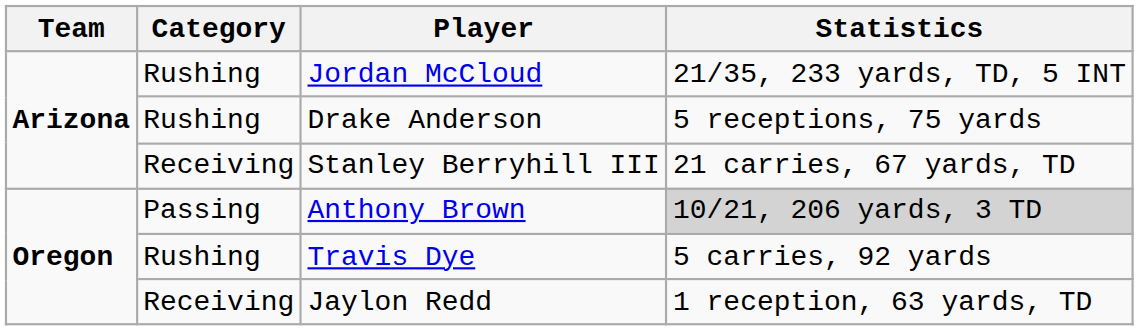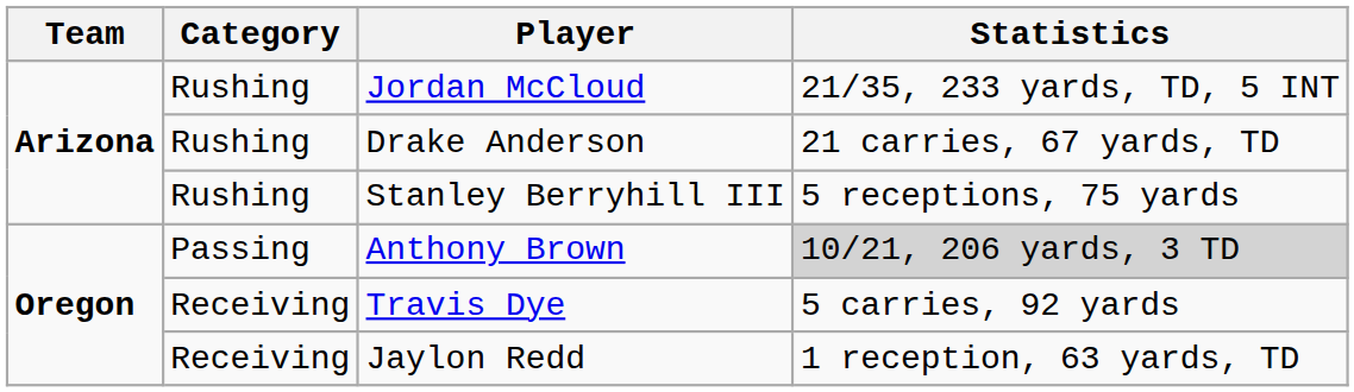Drake Anderson | Statistics: 5 receptions, 75 yards -> 21 carries, 67 yards, TD
Stanley Berryhill III | Category: Receiving -> Rushing
Stanley Berryhill III | Statistics: 21 carries, 67 yards, TD -> 5 receptions, 75 yards
Travis Dye | Category: Rushing -> Receiving
